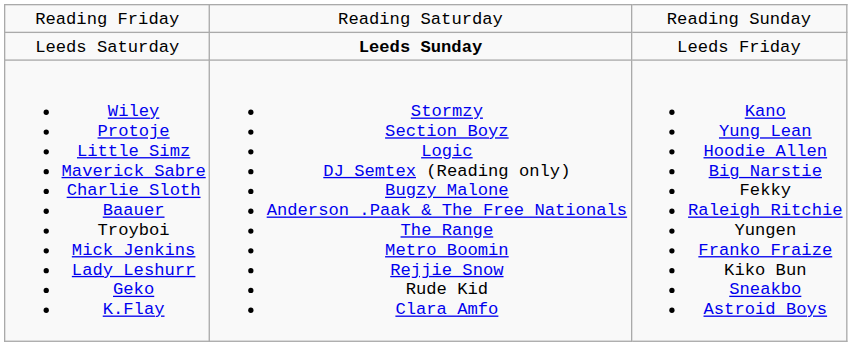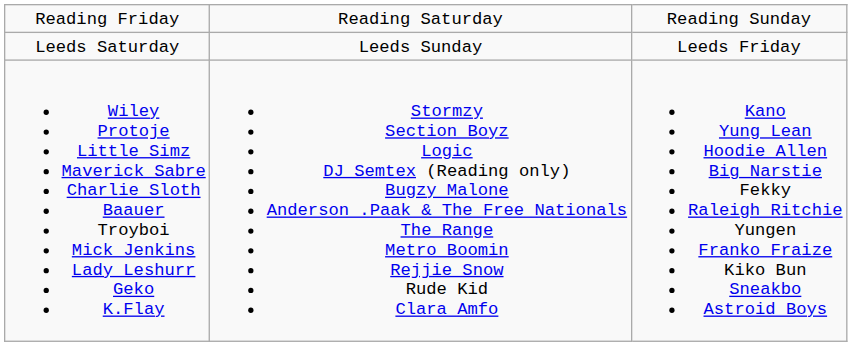Leeds Saturday | column 2: bold -> normal
